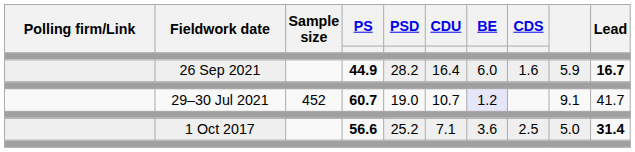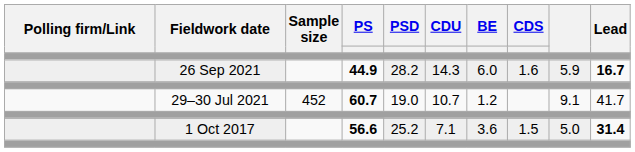26 Sep 2021 | CDU: 16.4 -> 14.3
29–30 Jul 2021 | BE: lavender background -> no background
1 Oct 2017 | CDS: 2.5 -> 1.5
